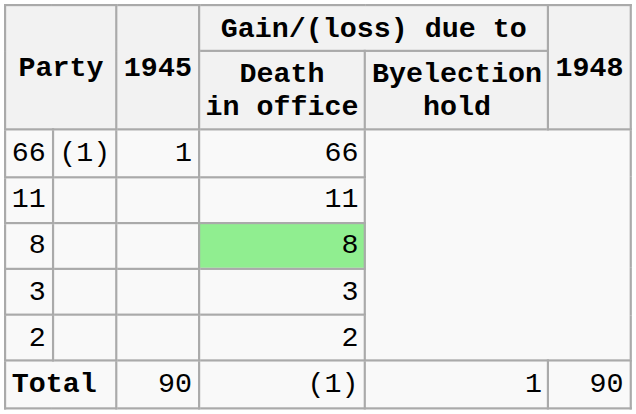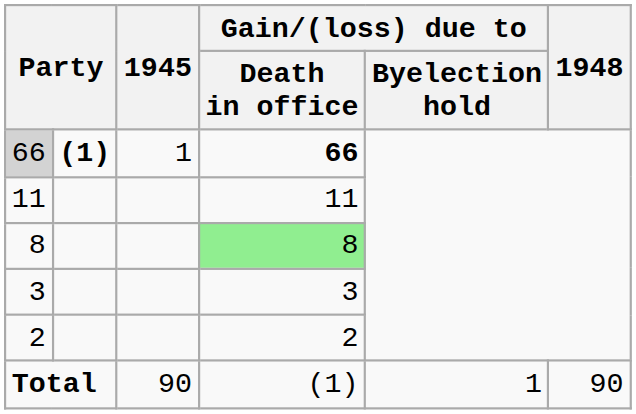row 3 | column 1: no background -> lightgrey background
row 3 | column 2: normal -> bold
row 3 | Gain/(loss) due to / Death in office: normal -> bold
